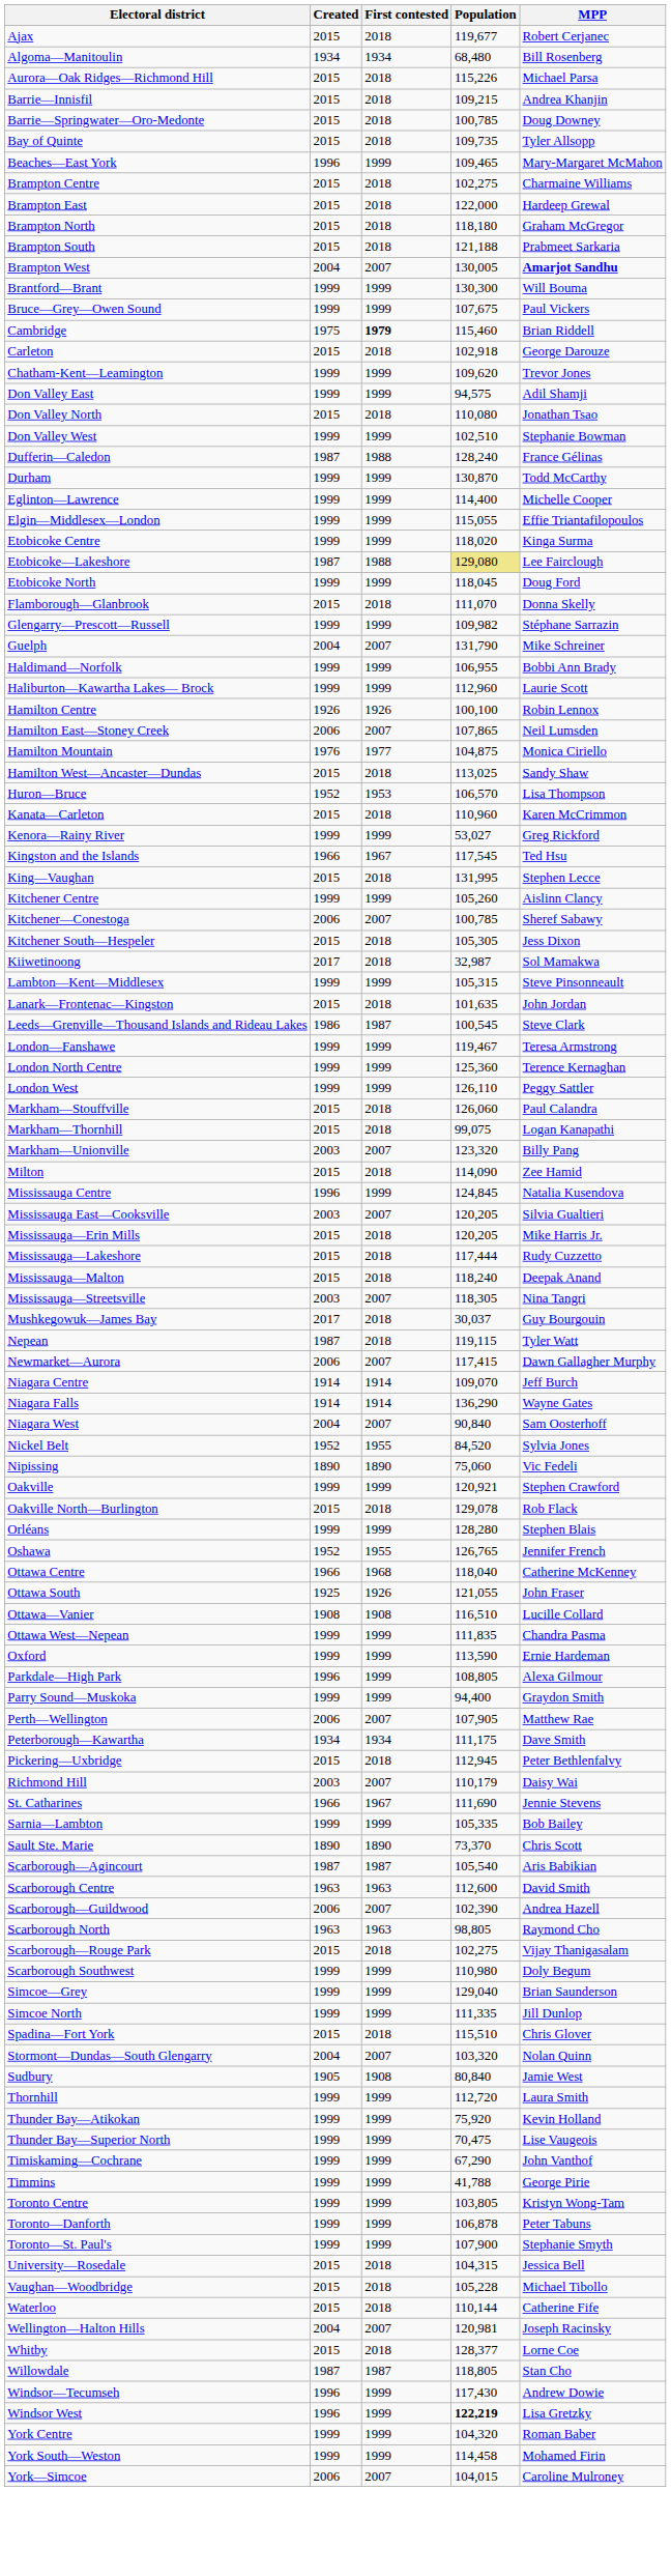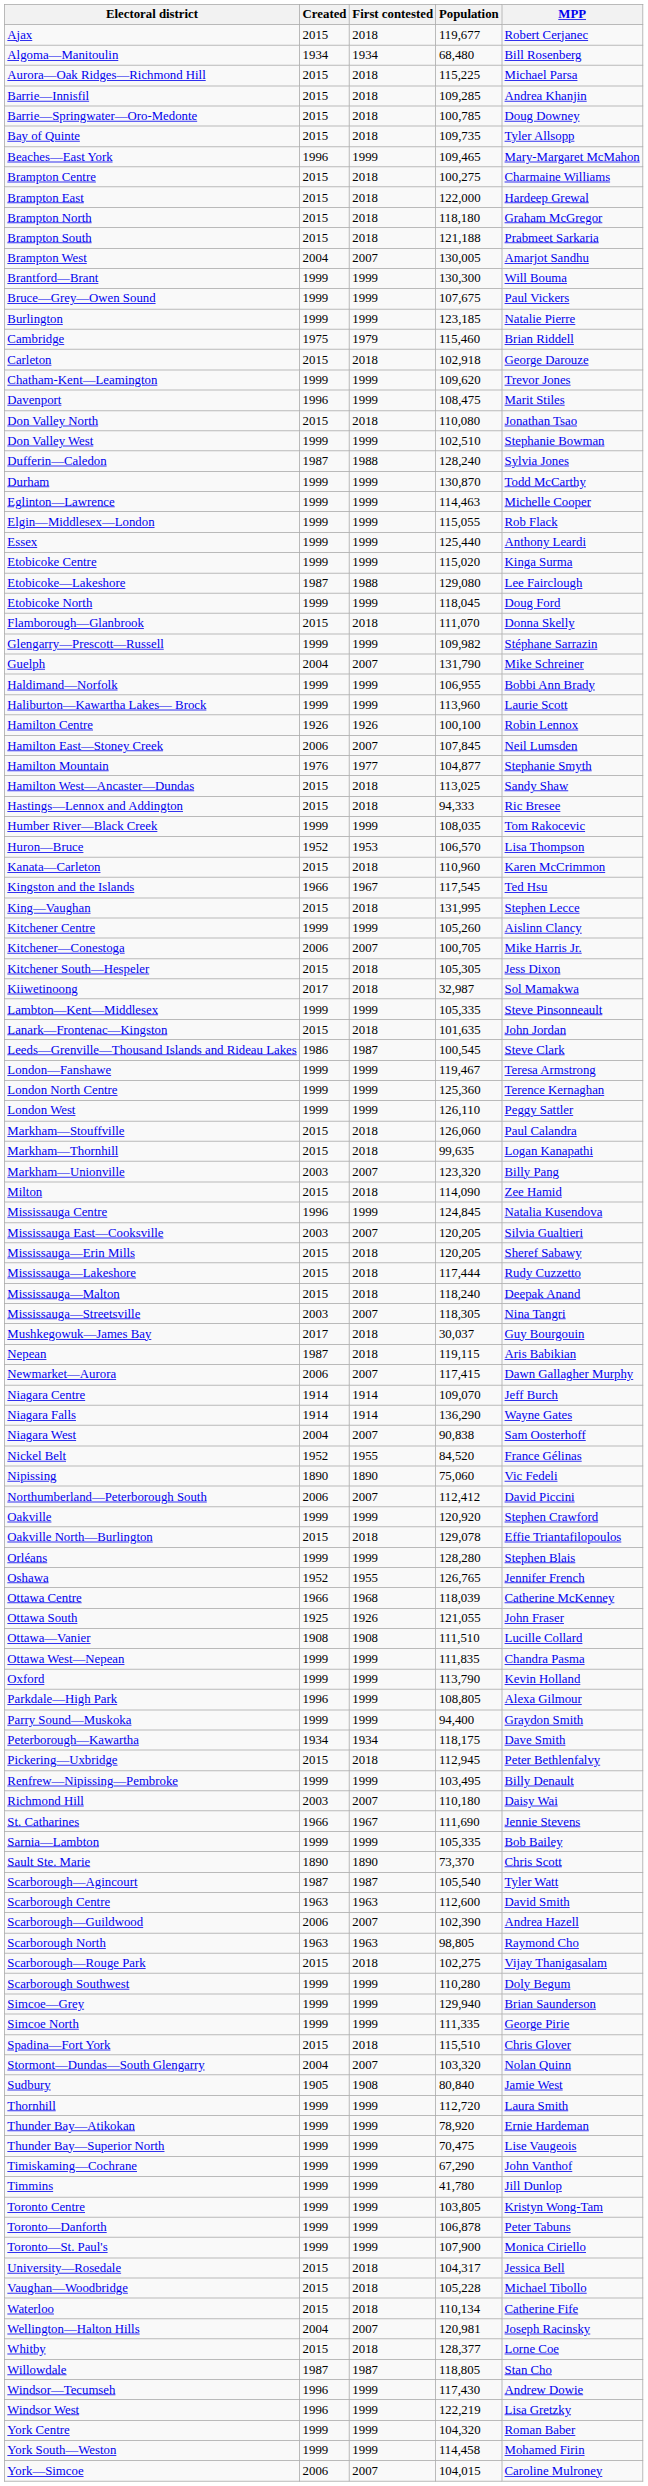Aurora—Oak Ridges—Richmond Hill | Population: 115,226 -> 115,225
Barrie—Innisfil | Population: 109,215 -> 109,285
Brampton Centre | Population: 102,275 -> 100,275
Brampton West | MPP: bold -> normal
+ row: Burlington | 1999 | 1999 | 123,185 | Natalie Pierre
Cambridge | First contested: bold -> normal
+ row: Davenport | 1996 | 1999 | 108,475 | Marit Stiles
- row: Don Valley East | 1999 | 1999 | 94,575 | Adil Shamji
Dufferin—Caledon | MPP: France Gélinas -> Sylvia Jones
Eglinton—Lawrence | Population: 114,400 -> 114,463
Elgin—Middlesex—London | MPP: Effie Triantafilopoulos -> Rob Flack
+ row: Essex | 1999 | 1999 | 125,440 | Anthony Leardi
Etobicoke Centre | Population: 118,020 -> 115,020
Etobicoke—Lakeshore | Population: khaki background -> no background
Haliburton—Kawartha Lakes— Brock | Population: 112,960 -> 113,960
Hamilton East—Stoney Creek | Population: 107,865 -> 107,845
Hamilton Mountain | Population: 104,875 -> 104,877
Hamilton Mountain | MPP: Monica Ciriello -> Stephanie Smyth
+ row: Hastings—Lennox and Addington | 2015 | 2018 | 94,333 | Ric Bresee
+ row: Humber River—Black Creek | 1999 | 1999 | 108,035 | Tom Rakocevic
- row: Kenora—Rainy River | 1999 | 1999 | 53,027 | Greg Rickford
Kitchener—Conestoga | Population: 100,785 -> 100,705
Kitchener—Conestoga | MPP: Sheref Sabawy -> Mike Harris Jr.
Lambton—Kent—Middlesex | Population: 105,315 -> 105,335
Markham—Thornhill | Population: 99,075 -> 99,635
Mississauga—Erin Mills | MPP: Mike Harris Jr. -> Sheref Sabawy
Nepean | MPP: Tyler Watt -> Aris Babikian
Niagara West | Population: 90,840 -> 90,838
Nickel Belt | MPP: Sylvia Jones -> France Gélinas
+ row: Northumberland—Peterborough South | 2006 | 2007 | 112,412 | David Piccini
Oakville | Population: 120,921 -> 120,920
Oakville North—Burlington | MPP: Rob Flack -> Effie Triantafilopoulos
Ottawa Centre | Population: 118,040 -> 118,039
Ottawa—Vanier | Population: 116,510 -> 111,510
Oxford | Population: 113,590 -> 113,790
Oxford | MPP: Ernie Hardeman -> Kevin Holland
- row: Perth—Wellington | 2006 | 2007 | 107,905 | Matthew Rae
Peterborough—Kawartha | Population: 111,175 -> 118,175
+ row: Renfrew—Nipissing—Pembroke | 1999 | 1999 | 103,495 | Billy Denault
Richmond Hill | Population: 110,179 -> 110,180
Scarborough—Agincourt | MPP: Aris Babikian -> Tyler Watt
Scarborough Southwest | Population: 110,980 -> 110,280
Simcoe—Grey | Population: 129,040 -> 129,940
Simcoe North | MPP: Jill Dunlop -> George Pirie
Thunder Bay—Atikokan | Population: 75,920 -> 78,920
Thunder Bay—Atikokan | MPP: Kevin Holland -> Ernie Hardeman
Timmins | Population: 41,788 -> 41,780
Timmins | MPP: George Pirie -> Jill Dunlop
Toronto—St. Paul's | MPP: Stephanie Smyth -> Monica Ciriello
University—Rosedale | Population: 104,315 -> 104,317
Waterloo | Population: 110,144 -> 110,134
Windsor West | Population: bold -> normal
